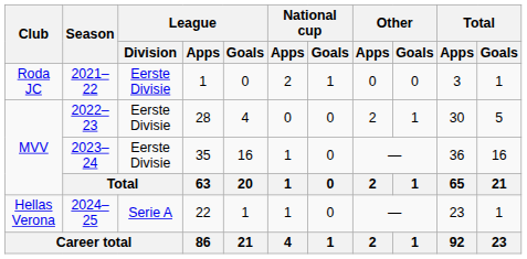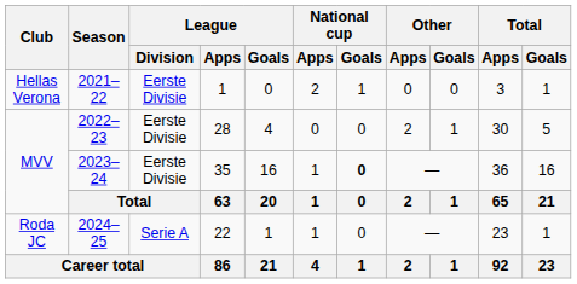2021–22 | Club: Roda JC -> Hellas Verona
2023–24 | National cup / Goals: normal -> bold
2024–25 | Club: Hellas Verona -> Roda JC
